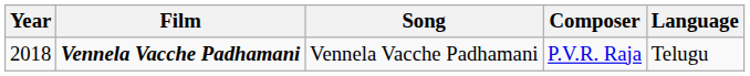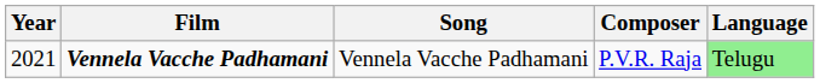row 2 | Year: 2018 -> 2021
row 2 | Language: no background -> lightgreen background
